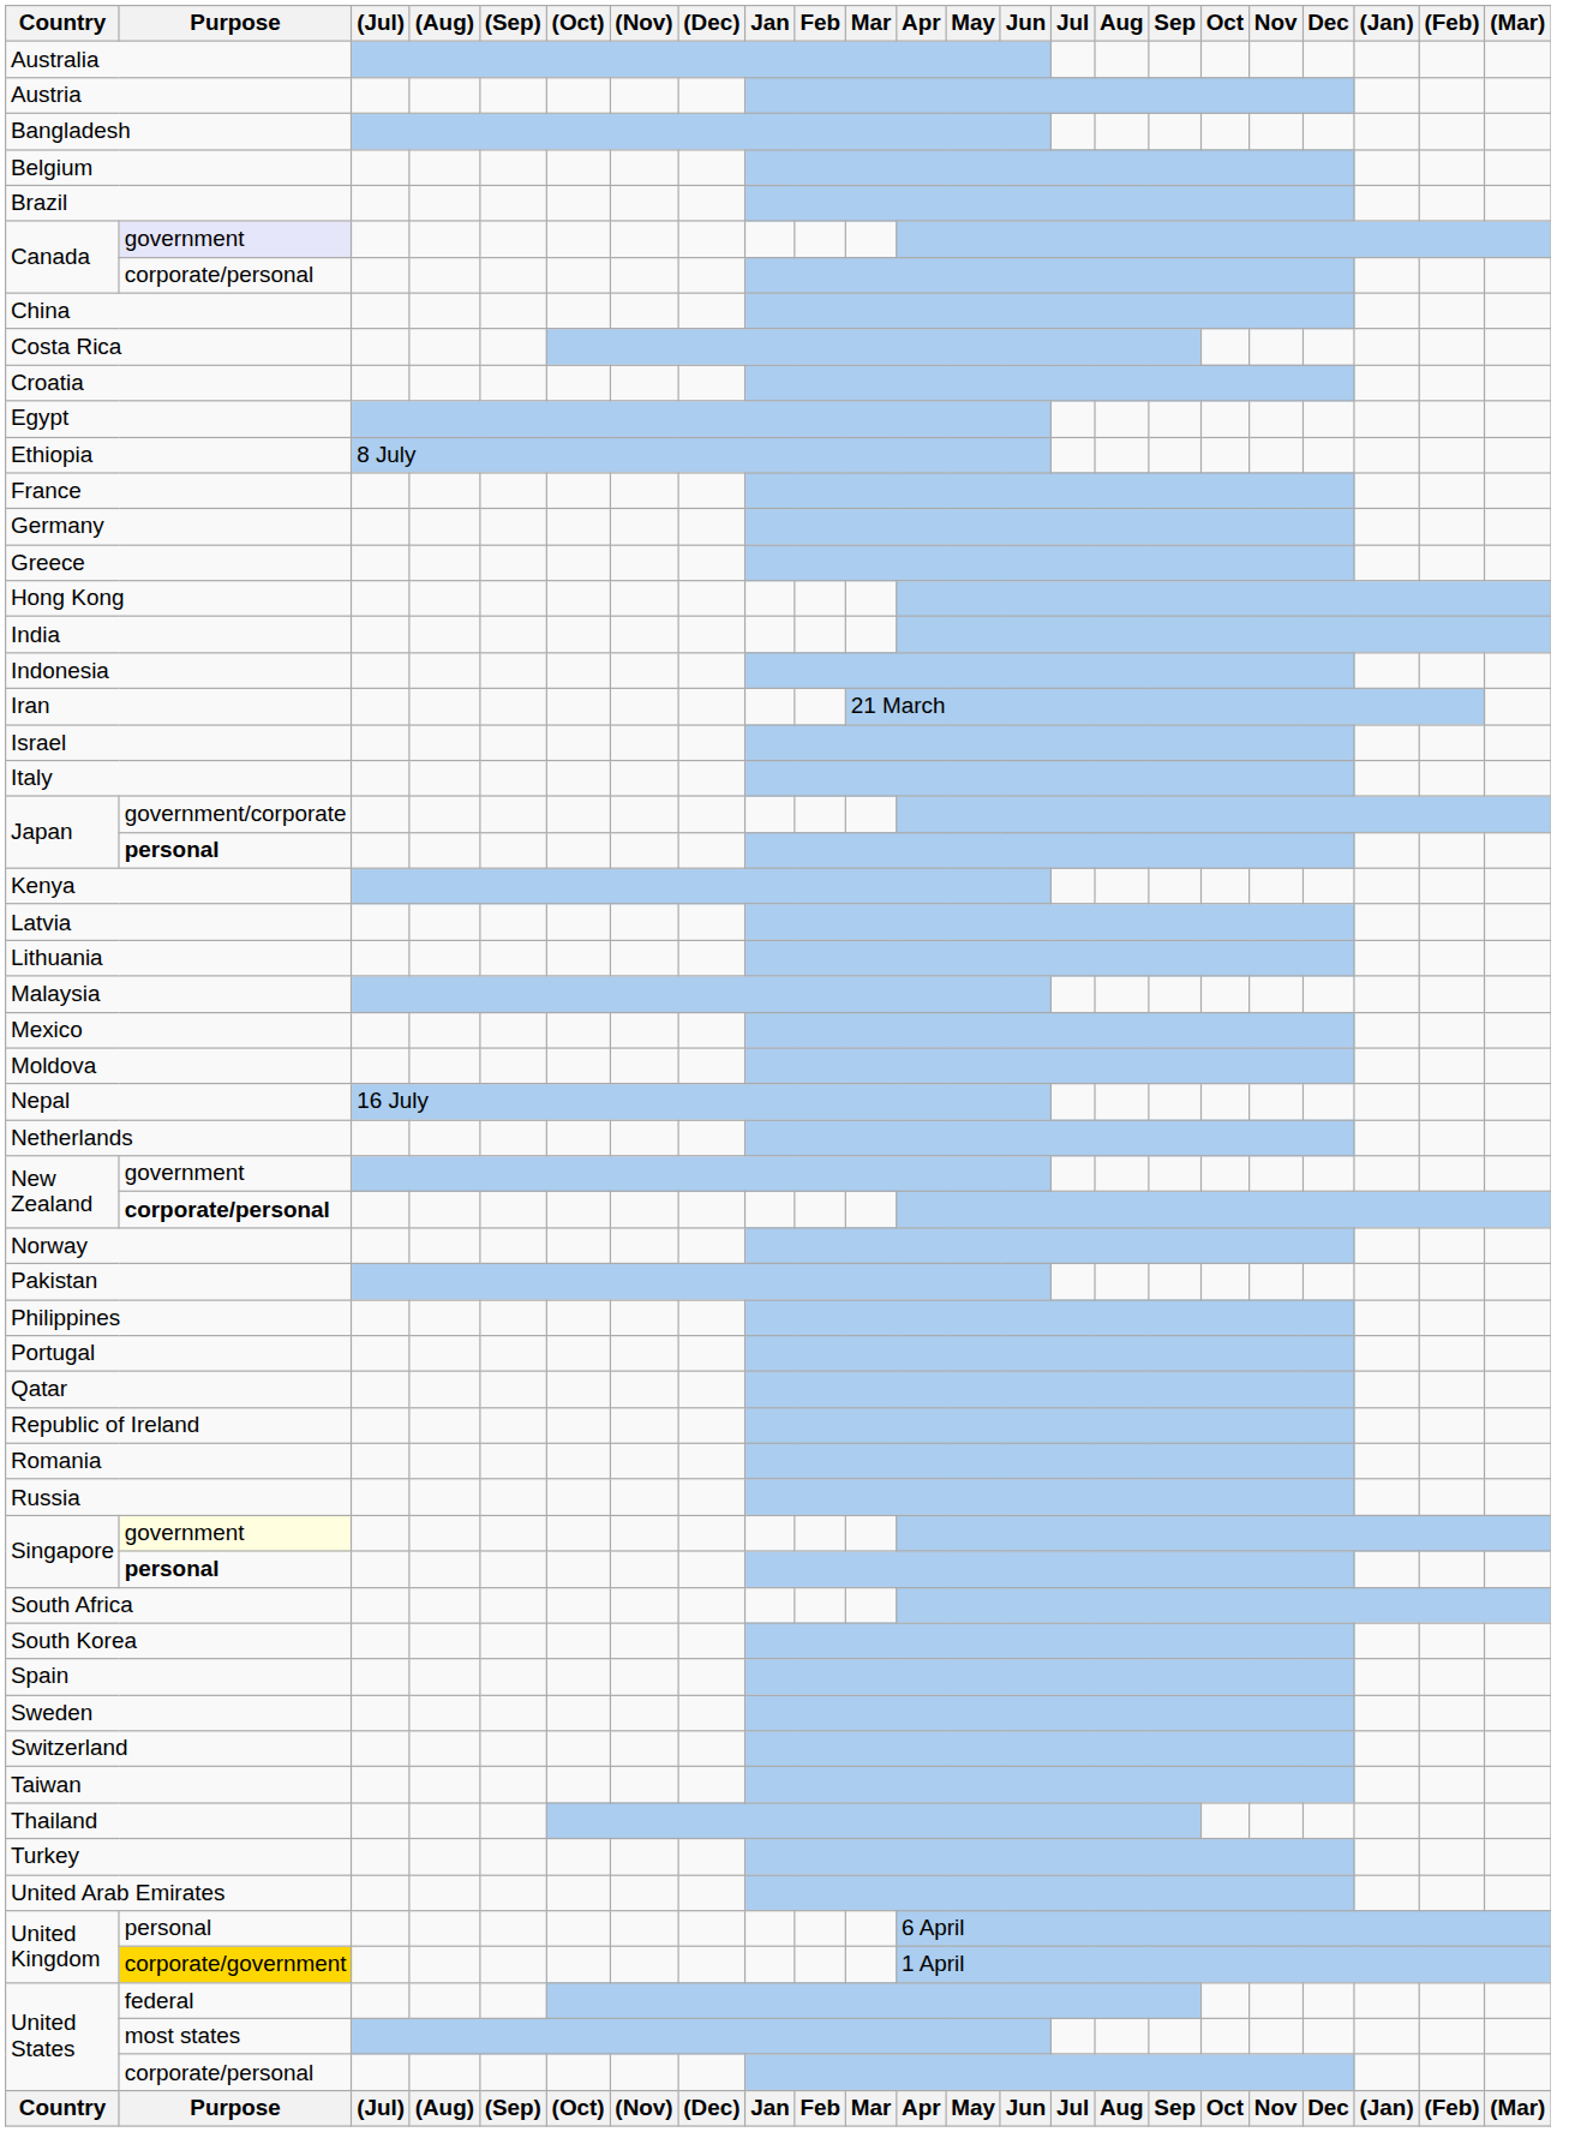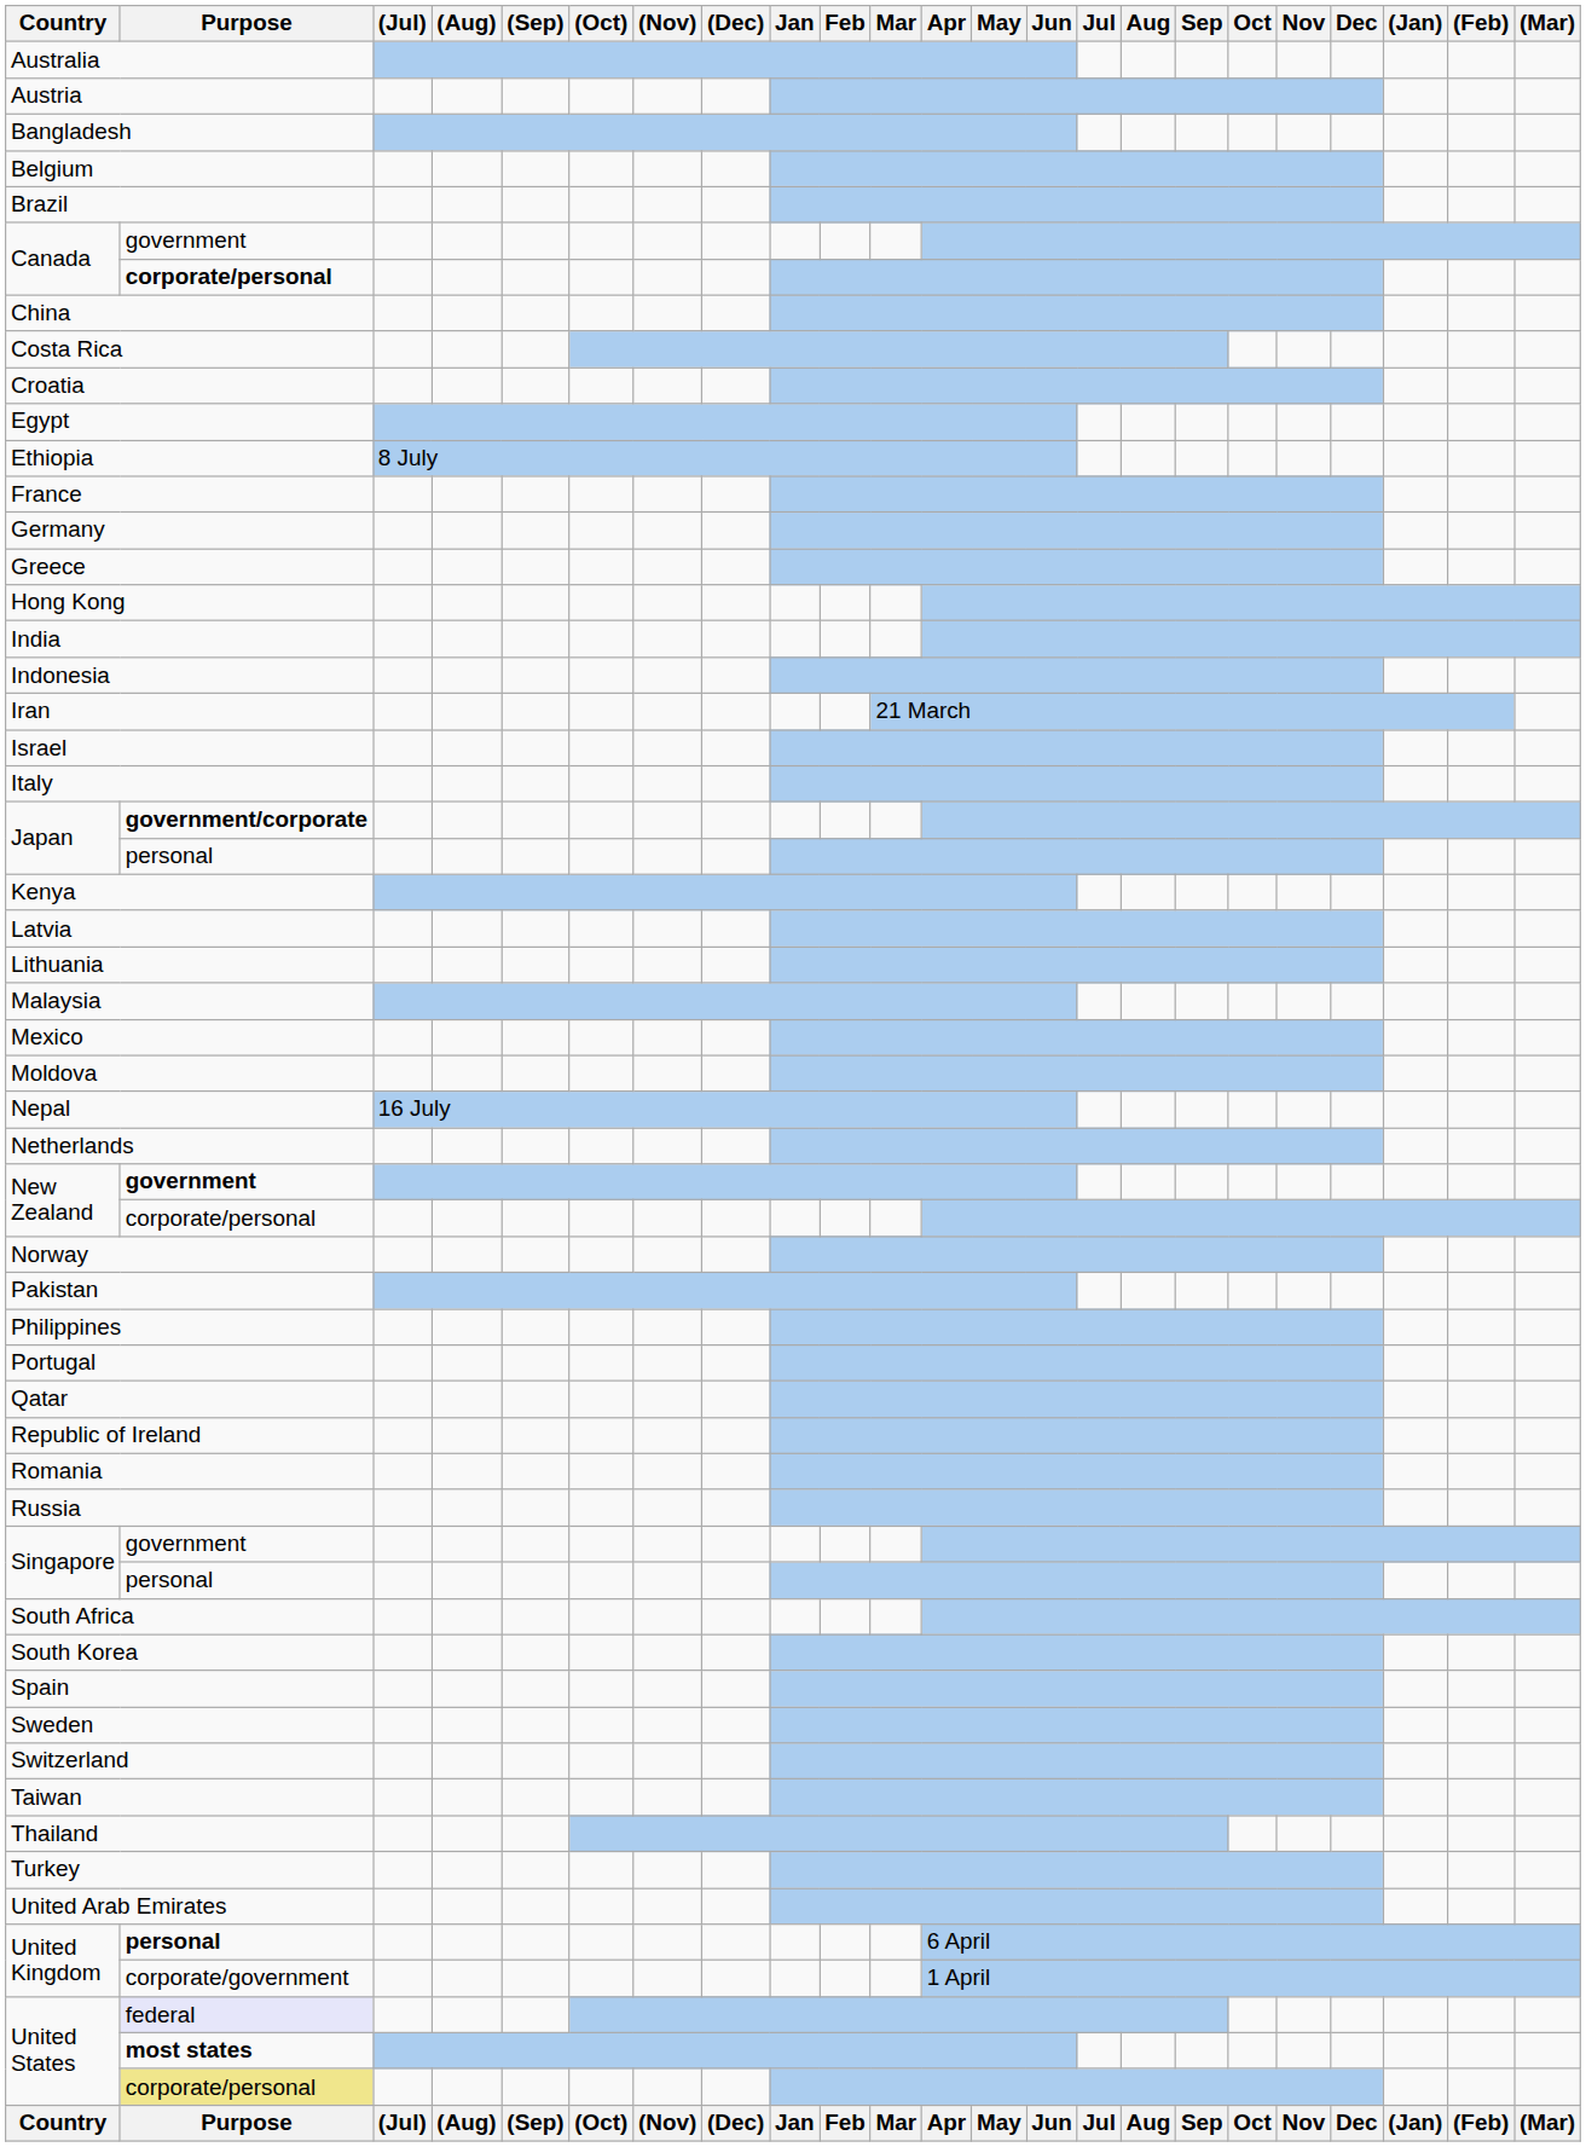Canada / government | Purpose: lavender background -> no background
Canada / corporate/personal | Purpose: normal -> bold
government/corporate | Purpose: normal -> bold
Japan / personal | Purpose: bold -> normal
New Zealand / government | Purpose: normal -> bold
New Zealand / corporate/personal | Purpose: bold -> normal
Singapore / government | Purpose: lightyellow background -> no background
Singapore / personal | Purpose: bold -> normal
United Kingdom / personal | Purpose: normal -> bold
corporate/government | Purpose: gold background -> no background
federal | Purpose: no background -> lavender background
most states | Purpose: normal -> bold
United States / corporate/personal | Purpose: no background -> khaki background
